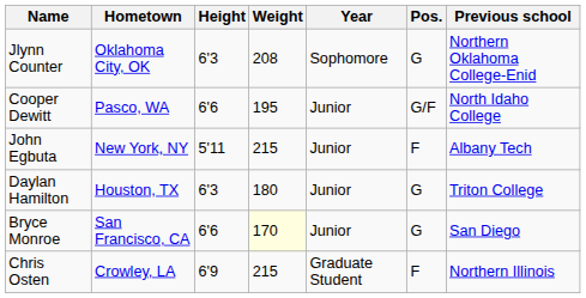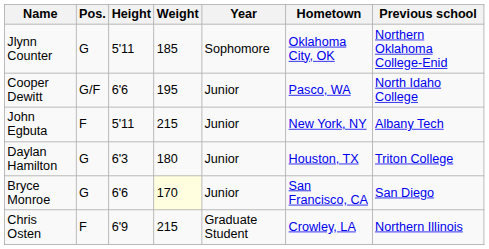columns swapped: Pos. <-> Hometown
Jlynn Counter | Height: 6'3 -> 5'11
Jlynn Counter | Weight: 208 -> 185
